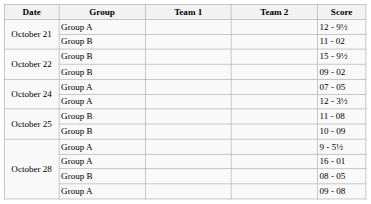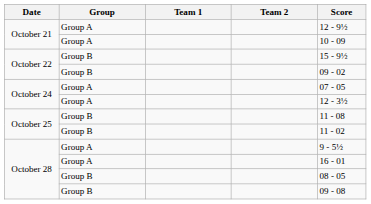row 3 | Group: Group B -> Group A
row 3 | Score: 11 - 02 -> 10 - 09
row 9 | Score: 10 - 09 -> 11 - 02
row 13 | Group: Group A -> Group B
